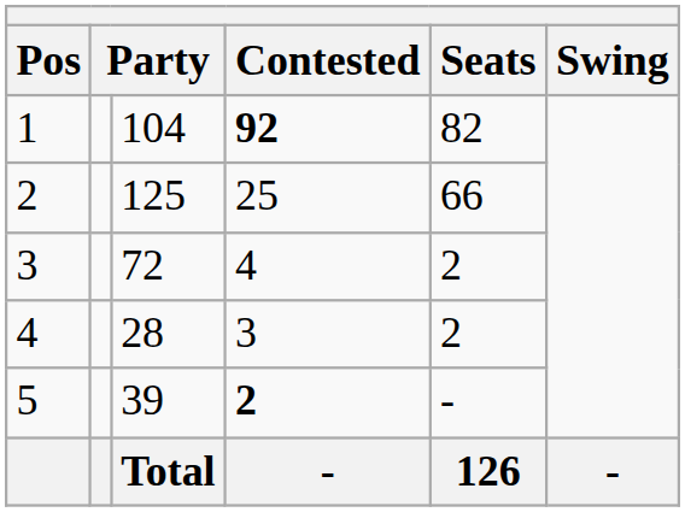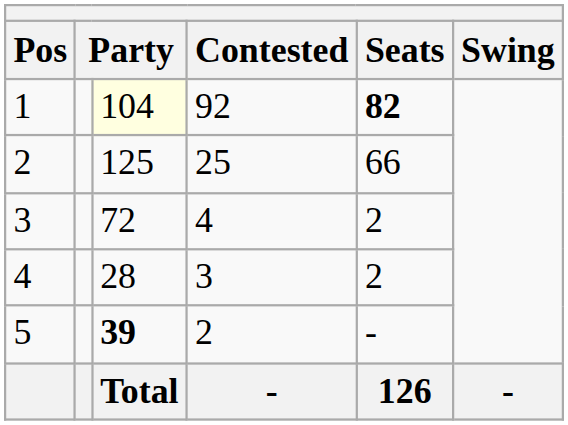1 | column 3: no background -> lightyellow background
1 | Contested: bold -> normal
1 | Seats: normal -> bold
5 | column 3: normal -> bold
5 | Contested: bold -> normal
